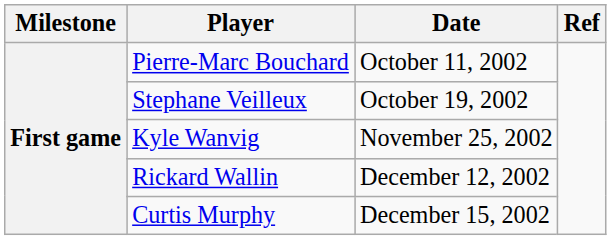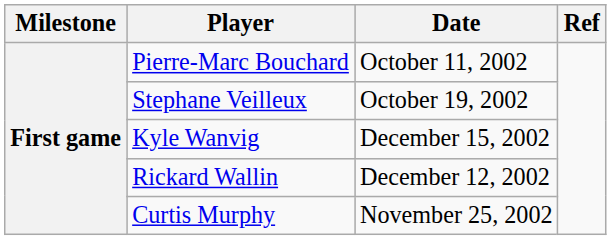Kyle Wanvig | Date: November 25, 2002 -> December 15, 2002
Curtis Murphy | Date: December 15, 2002 -> November 25, 2002
